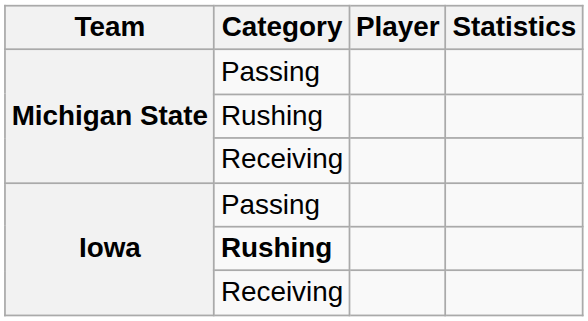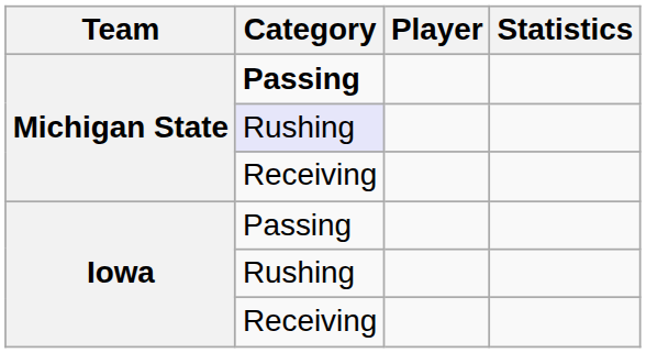Michigan State / Passing | Category: normal -> bold
Michigan State / Rushing | Category: no background -> lavender background
Iowa / Rushing | Category: bold -> normal
